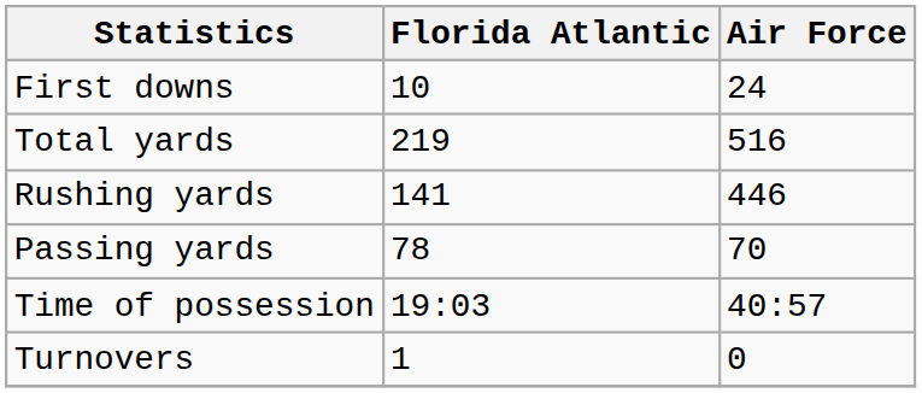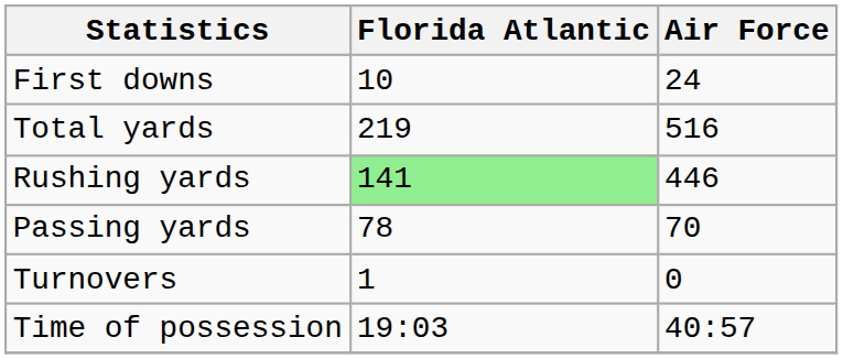Rushing yards | Florida Atlantic: no background -> lightgreen background
rows swapped: Turnovers <-> Time of possession
